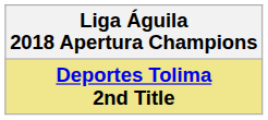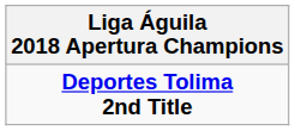row 2 | column 1: khaki background -> no background
